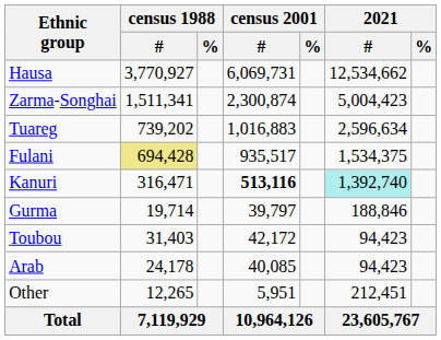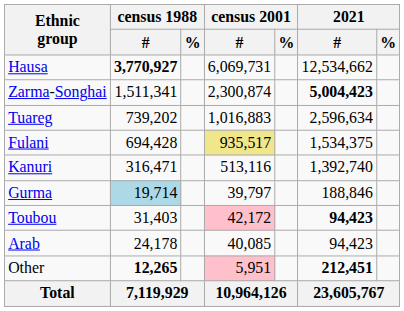Hausa | census 1988 / #: normal -> bold
Zarma-Songhai | 2021 / #: normal -> bold
Fulani | census 1988 / #: khaki background -> no background
Fulani | census 2001 / #: no background -> khaki background
Kanuri | census 2001 / #: bold -> normal
Kanuri | 2021 / #: paleturquoise background -> no background
Gurma | census 1988 / #: no background -> lightblue background
Toubou | census 2001 / #: no background -> pink background
Toubou | 2021 / #: normal -> bold
Other | census 1988 / #: normal -> bold
Other | census 2001 / #: no background -> pink background
Other | 2021 / #: normal -> bold
